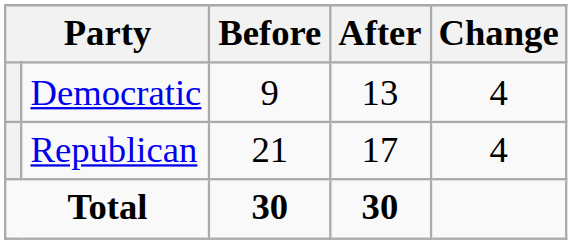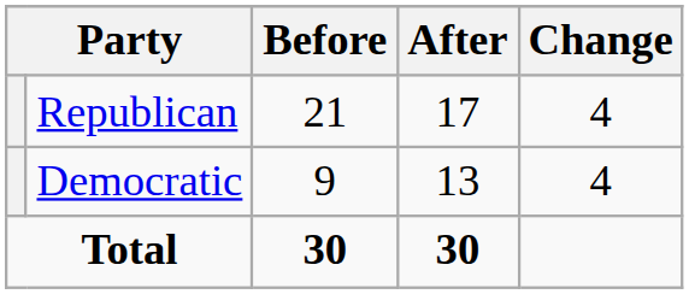rows swapped: Republican <-> Democratic
